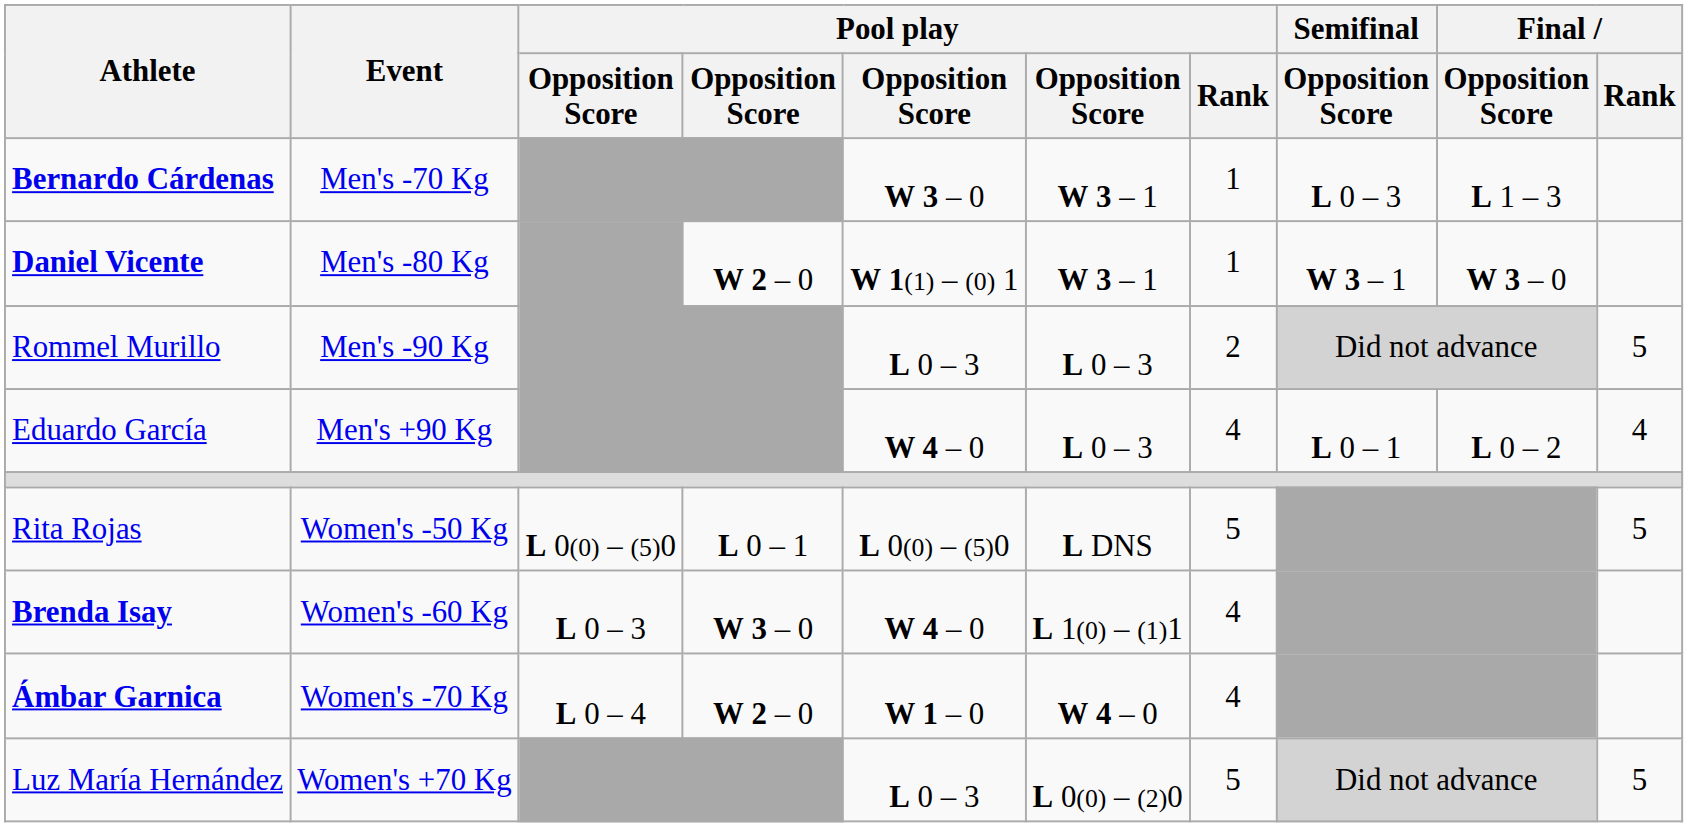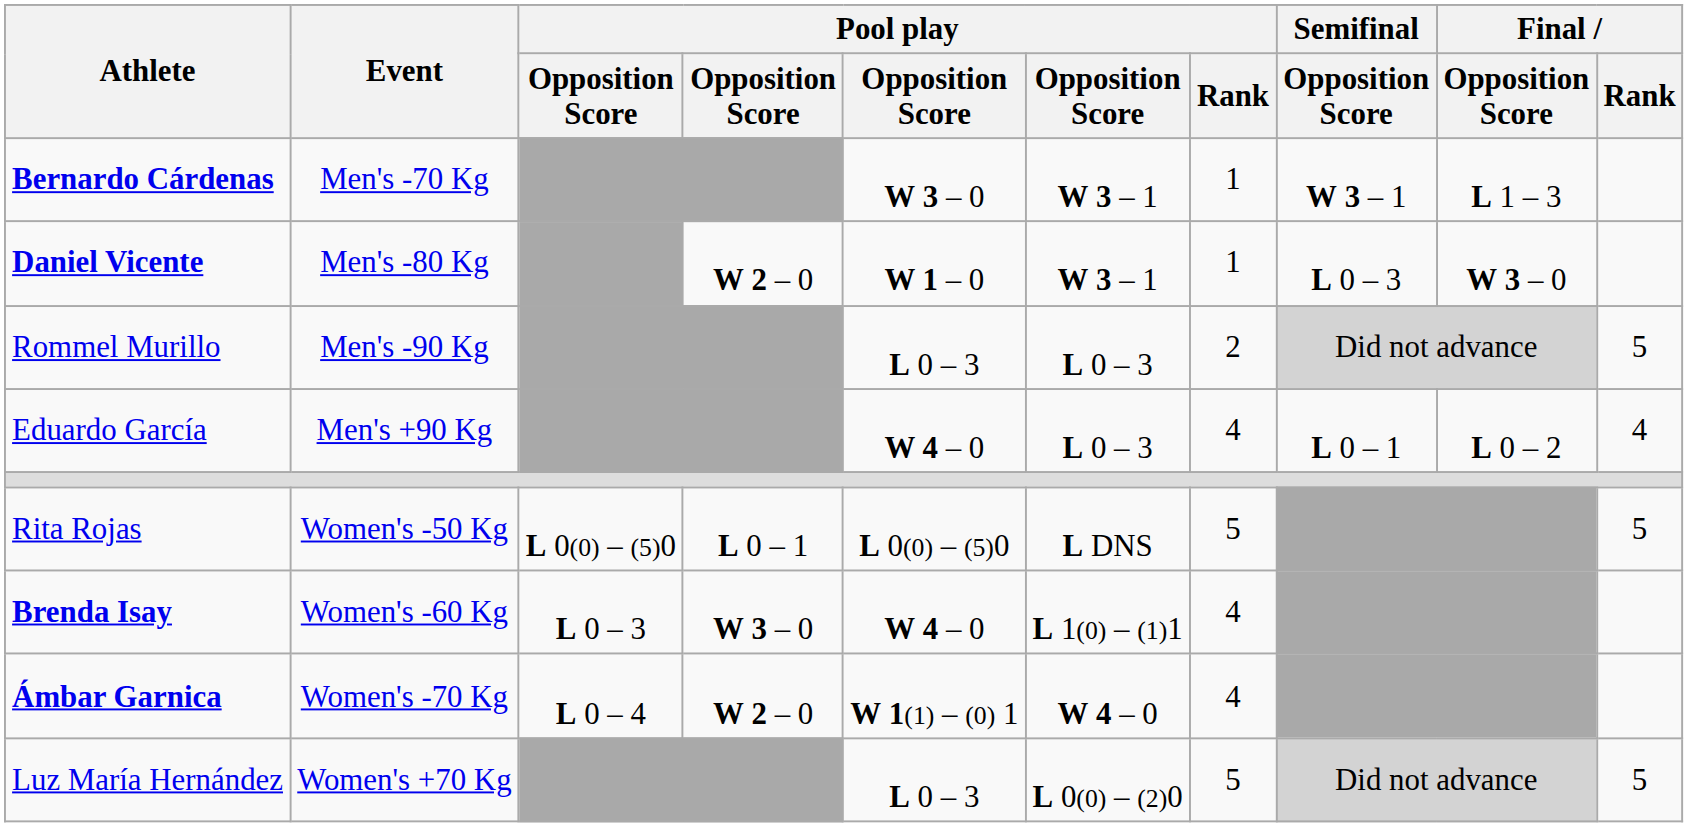Bernardo Cárdenas | Semifinal / Opposition Score: L 0 – 3 -> W 3 – 1
Daniel Vicente | column 5: W 1(1) – (0) 1 -> W 1 – 0
Daniel Vicente | Semifinal / Opposition Score: W 3 – 1 -> L 0 – 3
Ámbar Garnica | column 5: W 1 – 0 -> W 1(1) – (0) 1
